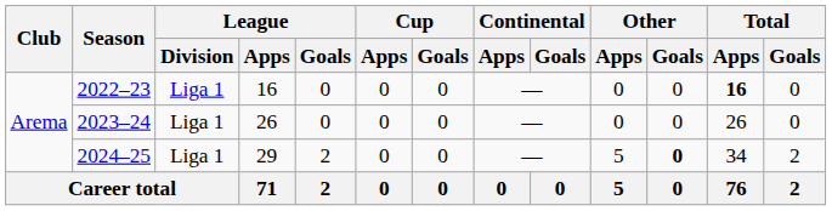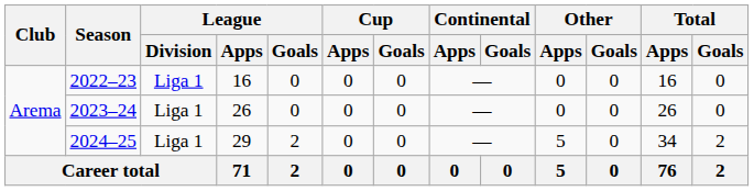2022–23 | Total / Apps: bold -> normal
2024–25 | Other / Goals: bold -> normal
